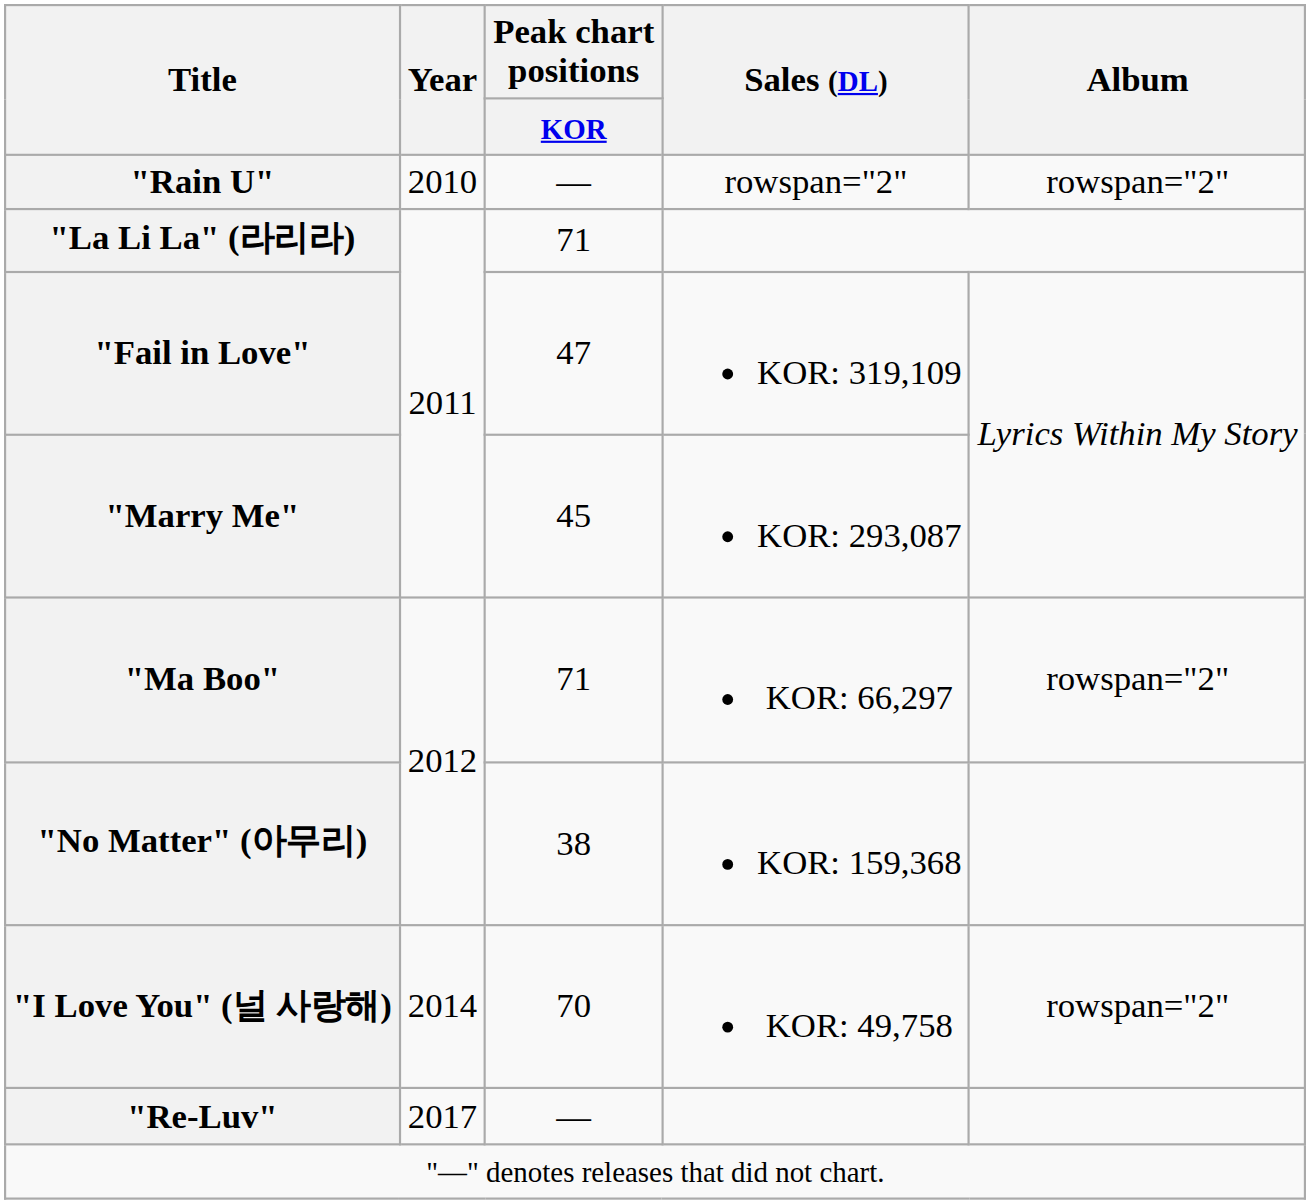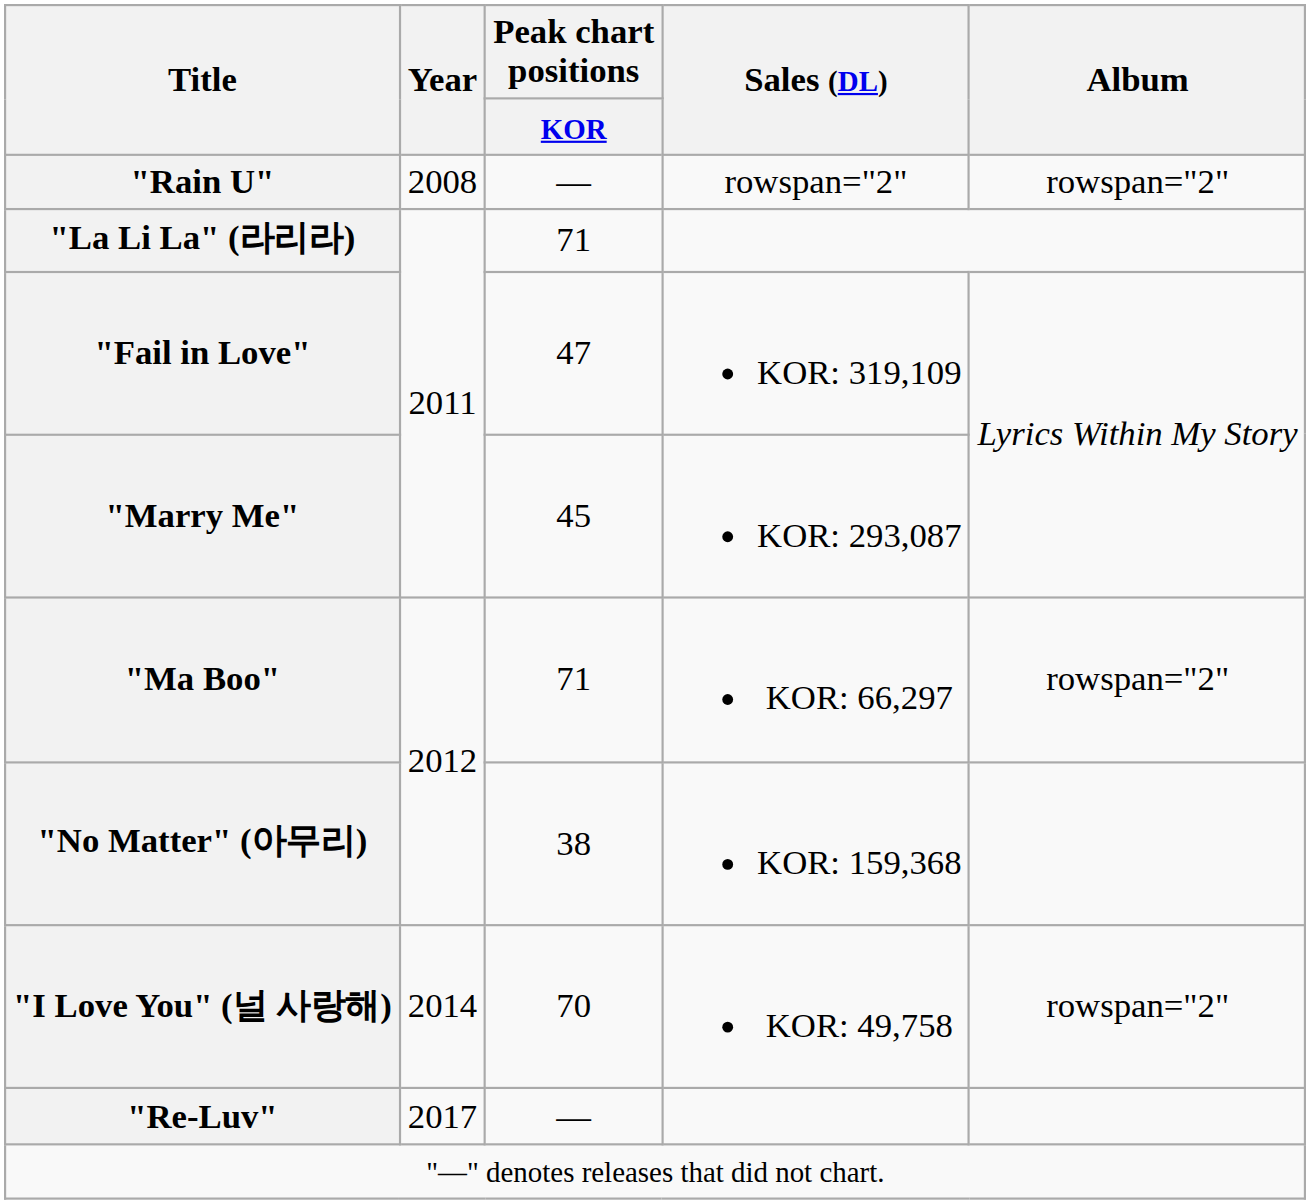"Rain U" | Year: 2010 -> 2008
